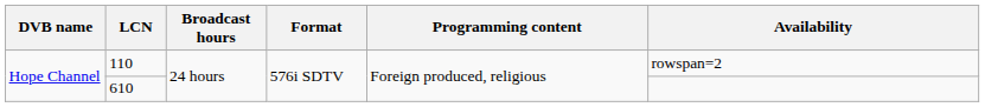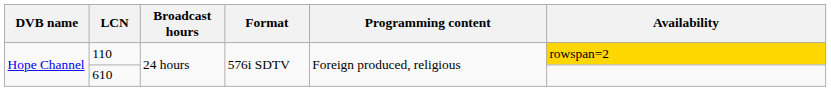110 | Availability: no background -> gold background
